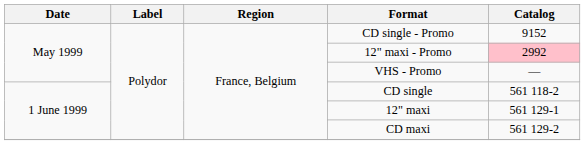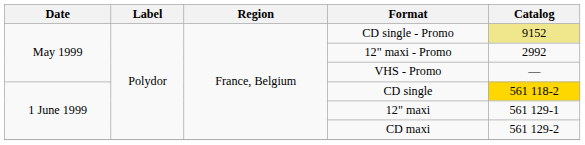CD single - Promo | Catalog: no background -> khaki background
12" maxi - Promo | Catalog: pink background -> no background
CD single | Catalog: no background -> gold background
